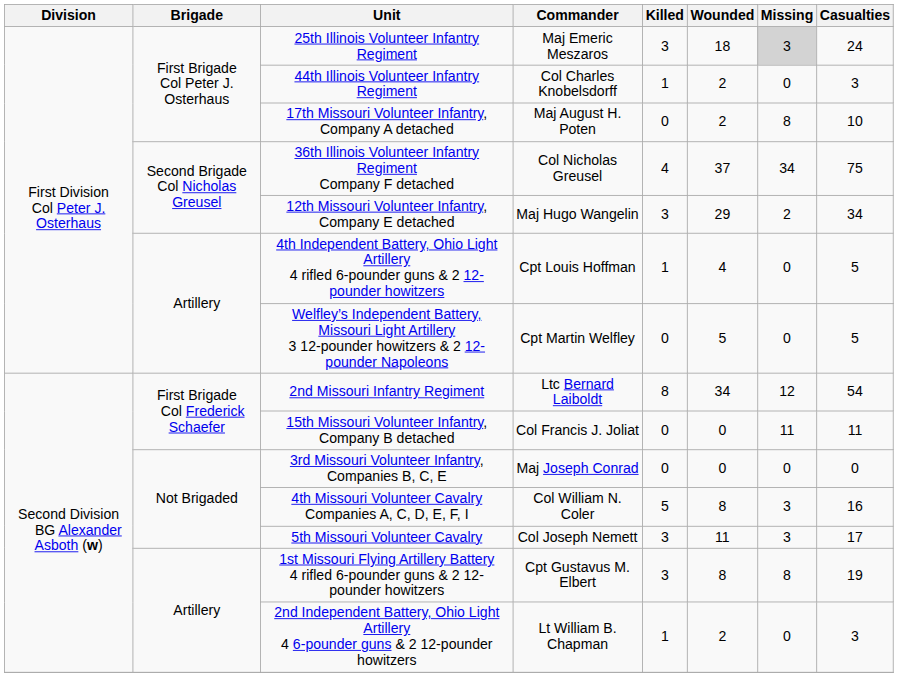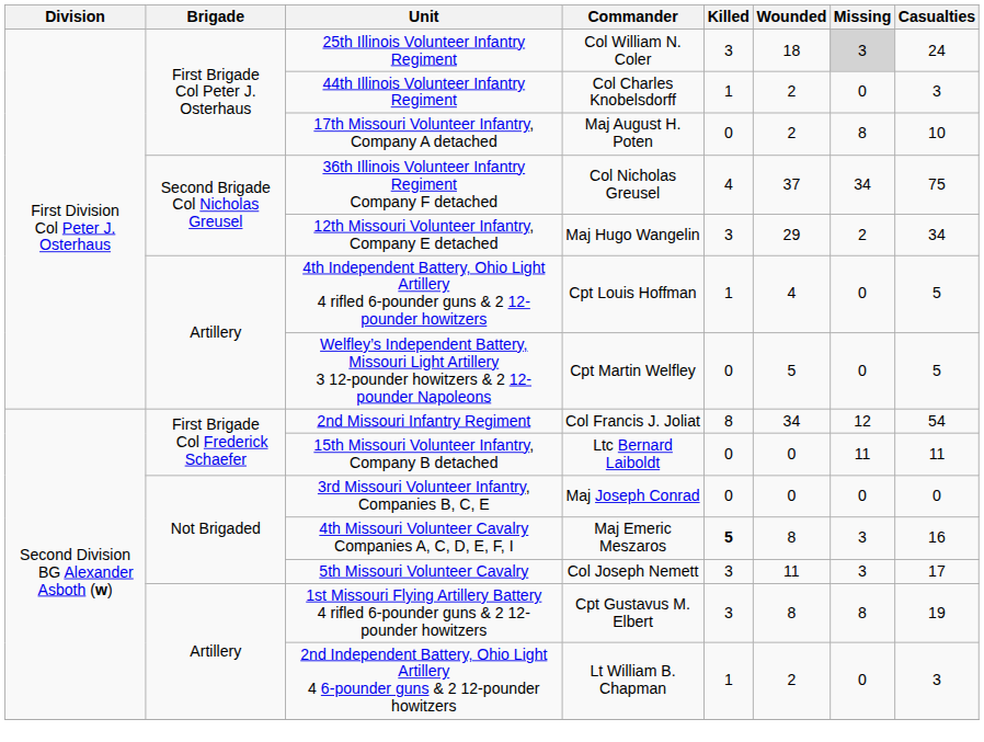25th Illinois Volunteer Infantry Regiment | Commander: Maj Emeric Meszaros -> Col William N. Coler
2nd Missouri Infantry Regiment | Commander: Ltc Bernard Laiboldt -> Col Francis J. Joliat
15th Missouri Volunteer Infantry, Company B detached | Commander: Col Francis J. Joliat -> Ltc Bernard Laiboldt
4th Missouri Volunteer Cavalry Companies A, C, D, E, F, I | Commander: Col William N. Coler -> Maj Emeric Meszaros
4th Missouri Volunteer Cavalry Companies A, C, D, E, F, I | Killed: normal -> bold
